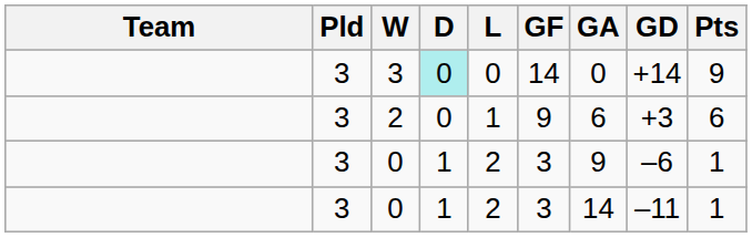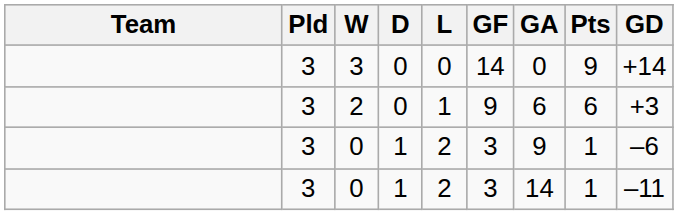columns swapped: GD <-> Pts
row 2 | D: paleturquoise background -> no background
